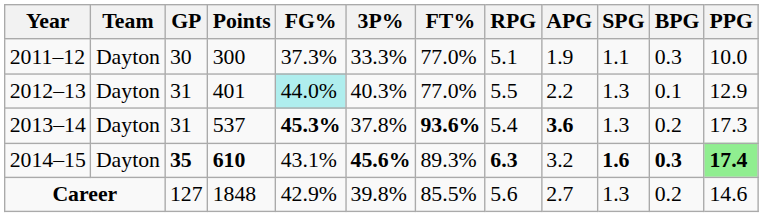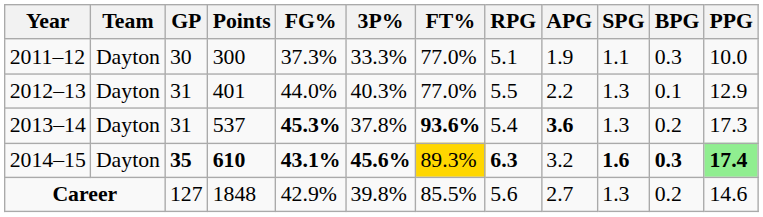2012–13 | FG%: paleturquoise background -> no background
2014–15 | FG%: normal -> bold
2014–15 | FT%: no background -> gold background
